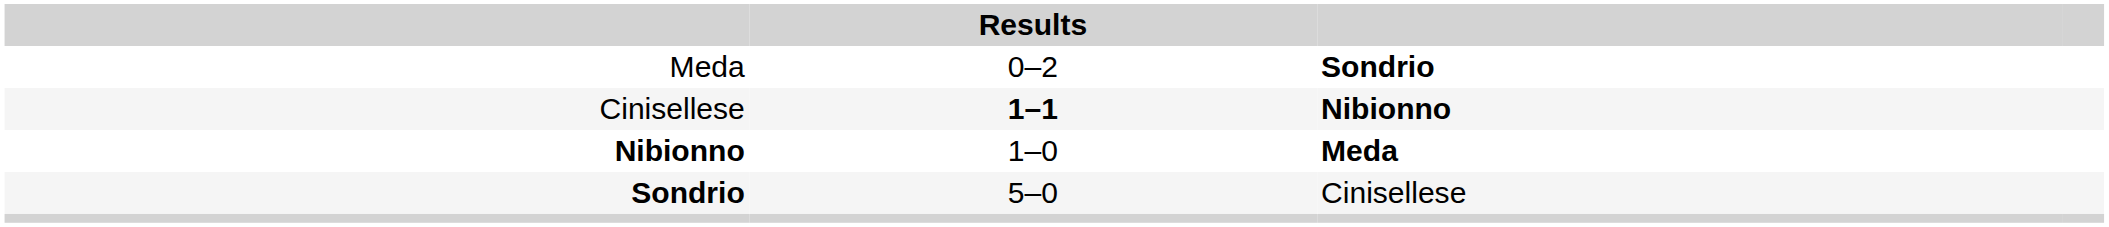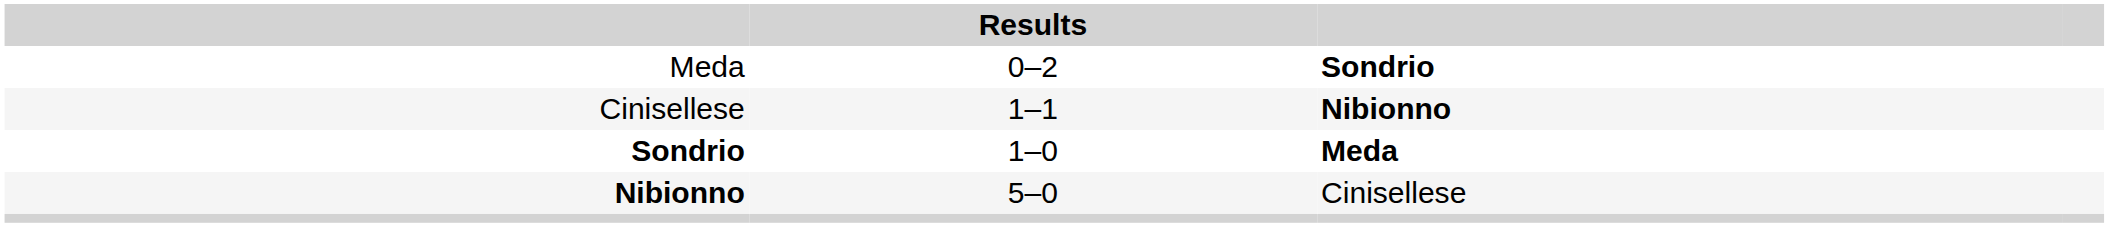row 3 | Results: bold -> normal
row 4 | column 1: Nibionno -> Sondrio
row 5 | column 1: Sondrio -> Nibionno
